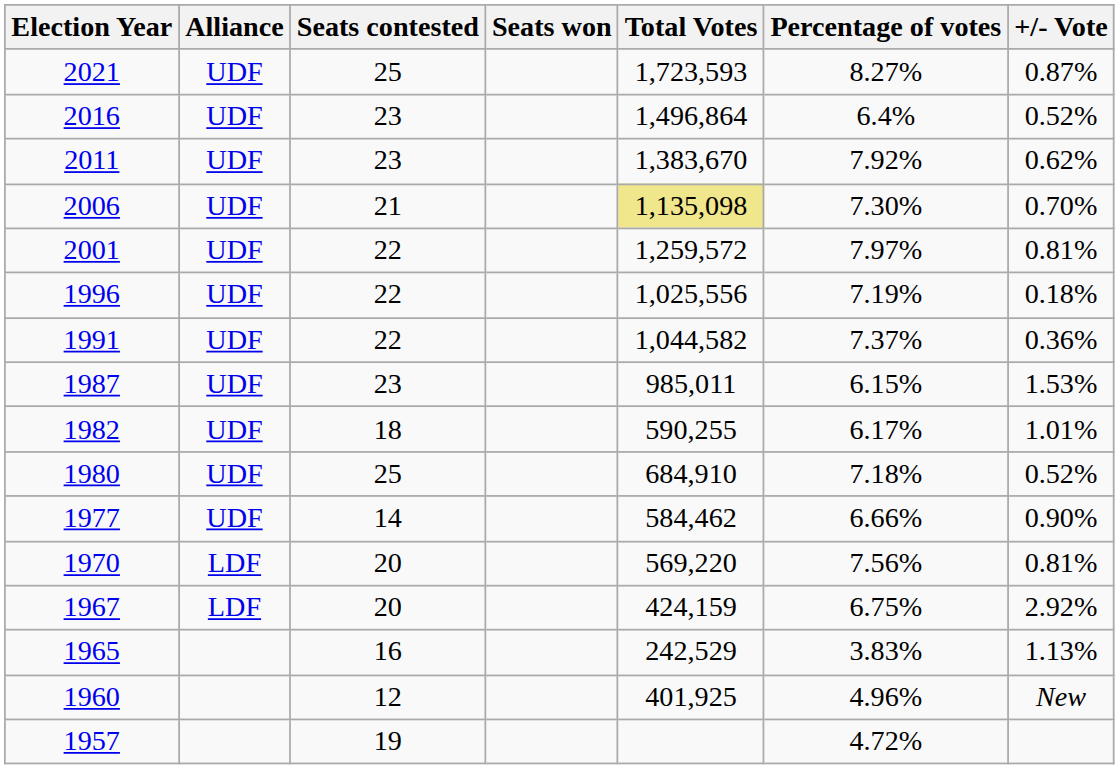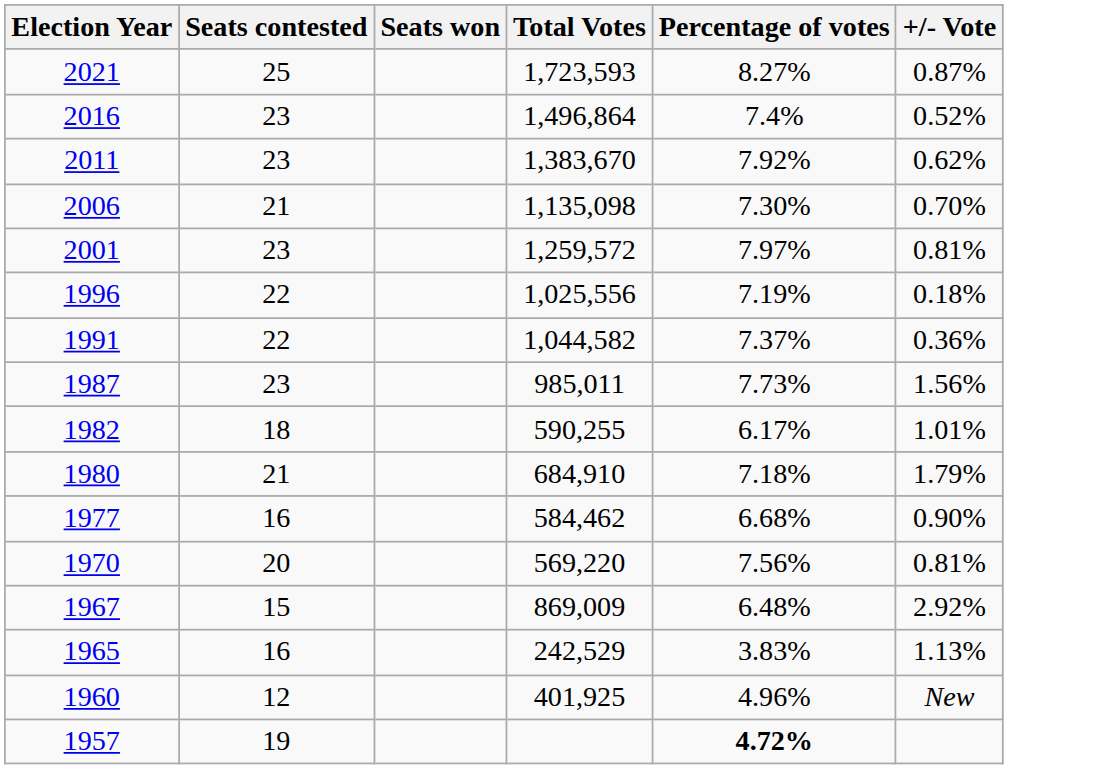- column: Alliance | UDF | UDF | UDF | UDF | UDF | UDF | UDF | UDF | UDF | UDF | UDF | LDF | LDF
2016 | Percentage of votes: 6.4% -> 7.4%
2006 | Total Votes: khaki background -> no background
2001 | Seats contested: 22 -> 23
1987 | Percentage of votes: 6.15% -> 7.73%
1987 | +/- Vote: 1.53% -> 1.56%
1980 | Seats contested: 25 -> 21
1980 | +/- Vote: 0.52% -> 1.79%
1977 | Seats contested: 14 -> 16
1977 | Percentage of votes: 6.66% -> 6.68%
1967 | Seats contested: 20 -> 15
1967 | Total Votes: 424,159 -> 869,009
1967 | Percentage of votes: 6.75% -> 6.48%
1957 | Percentage of votes: normal -> bold
